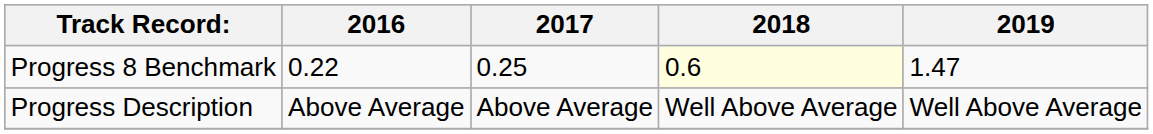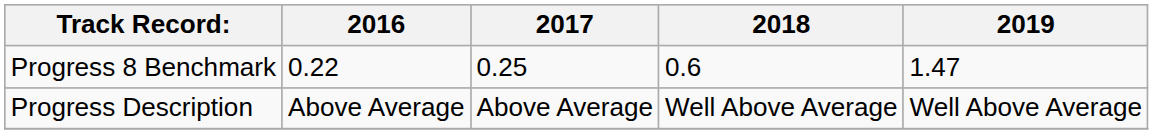Progress 8 Benchmark | 2018: lightyellow background -> no background
